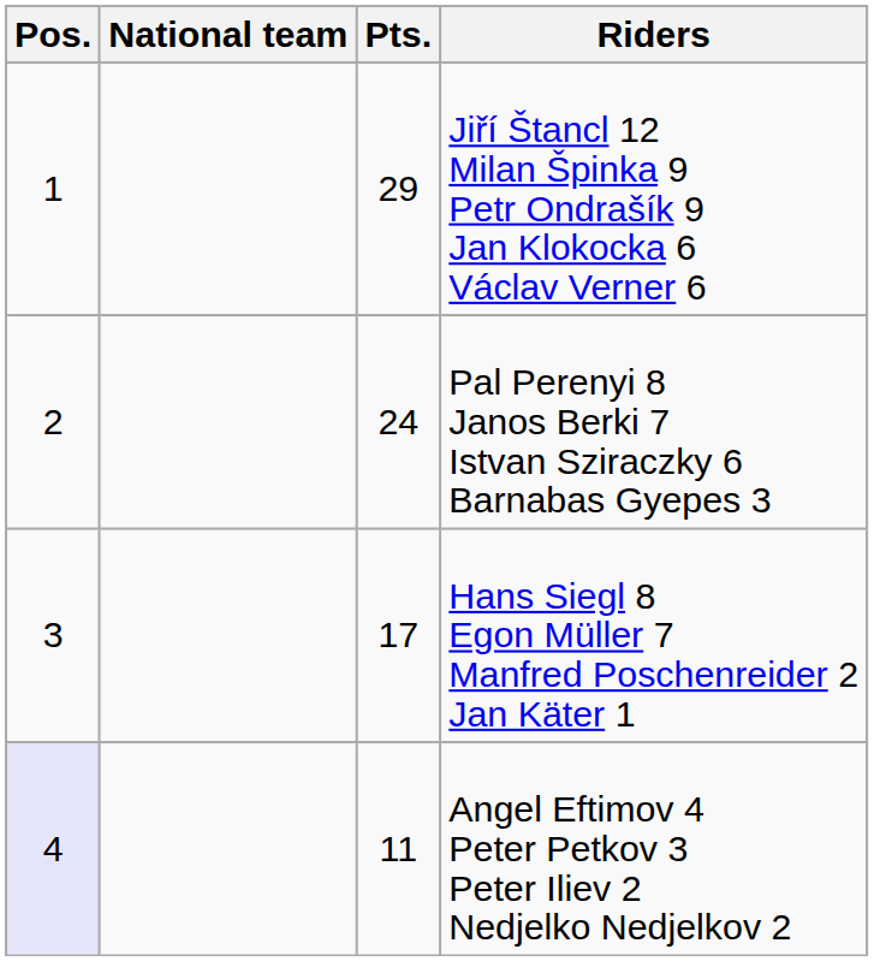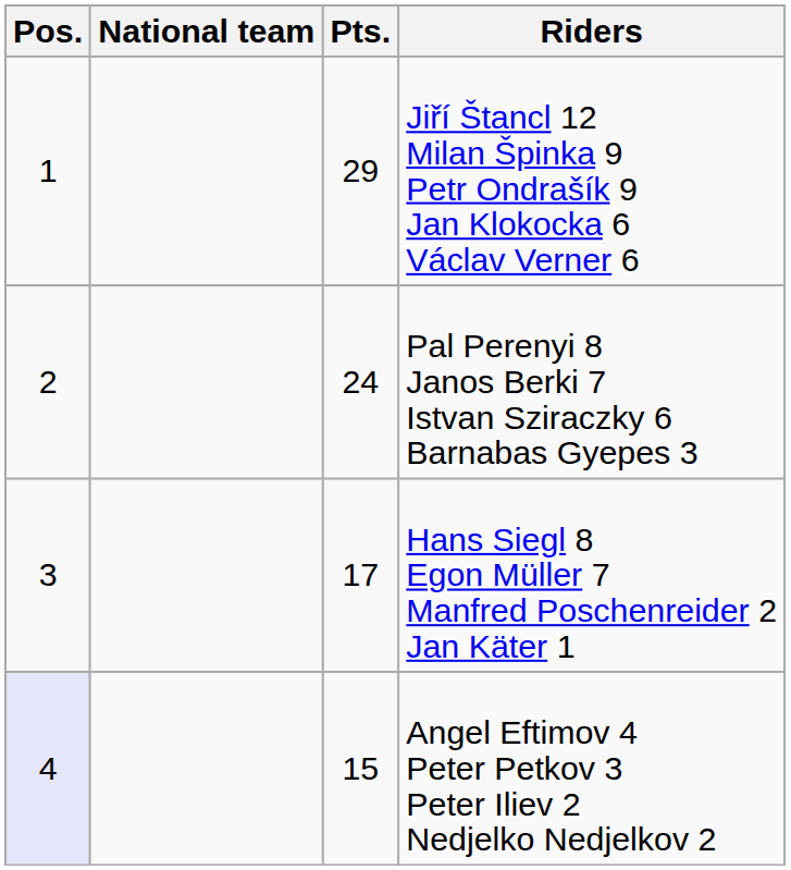row 5 | Pts.: 11 -> 15
